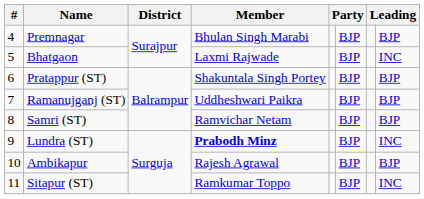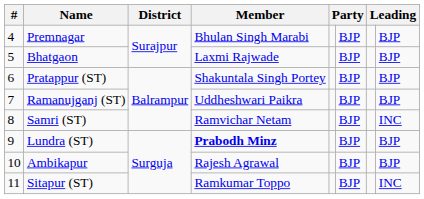Bhatgaon | column 8: INC -> BJP
Samri (ST) | column 8: BJP -> INC
Lundra (ST) | column 8: INC -> BJP
